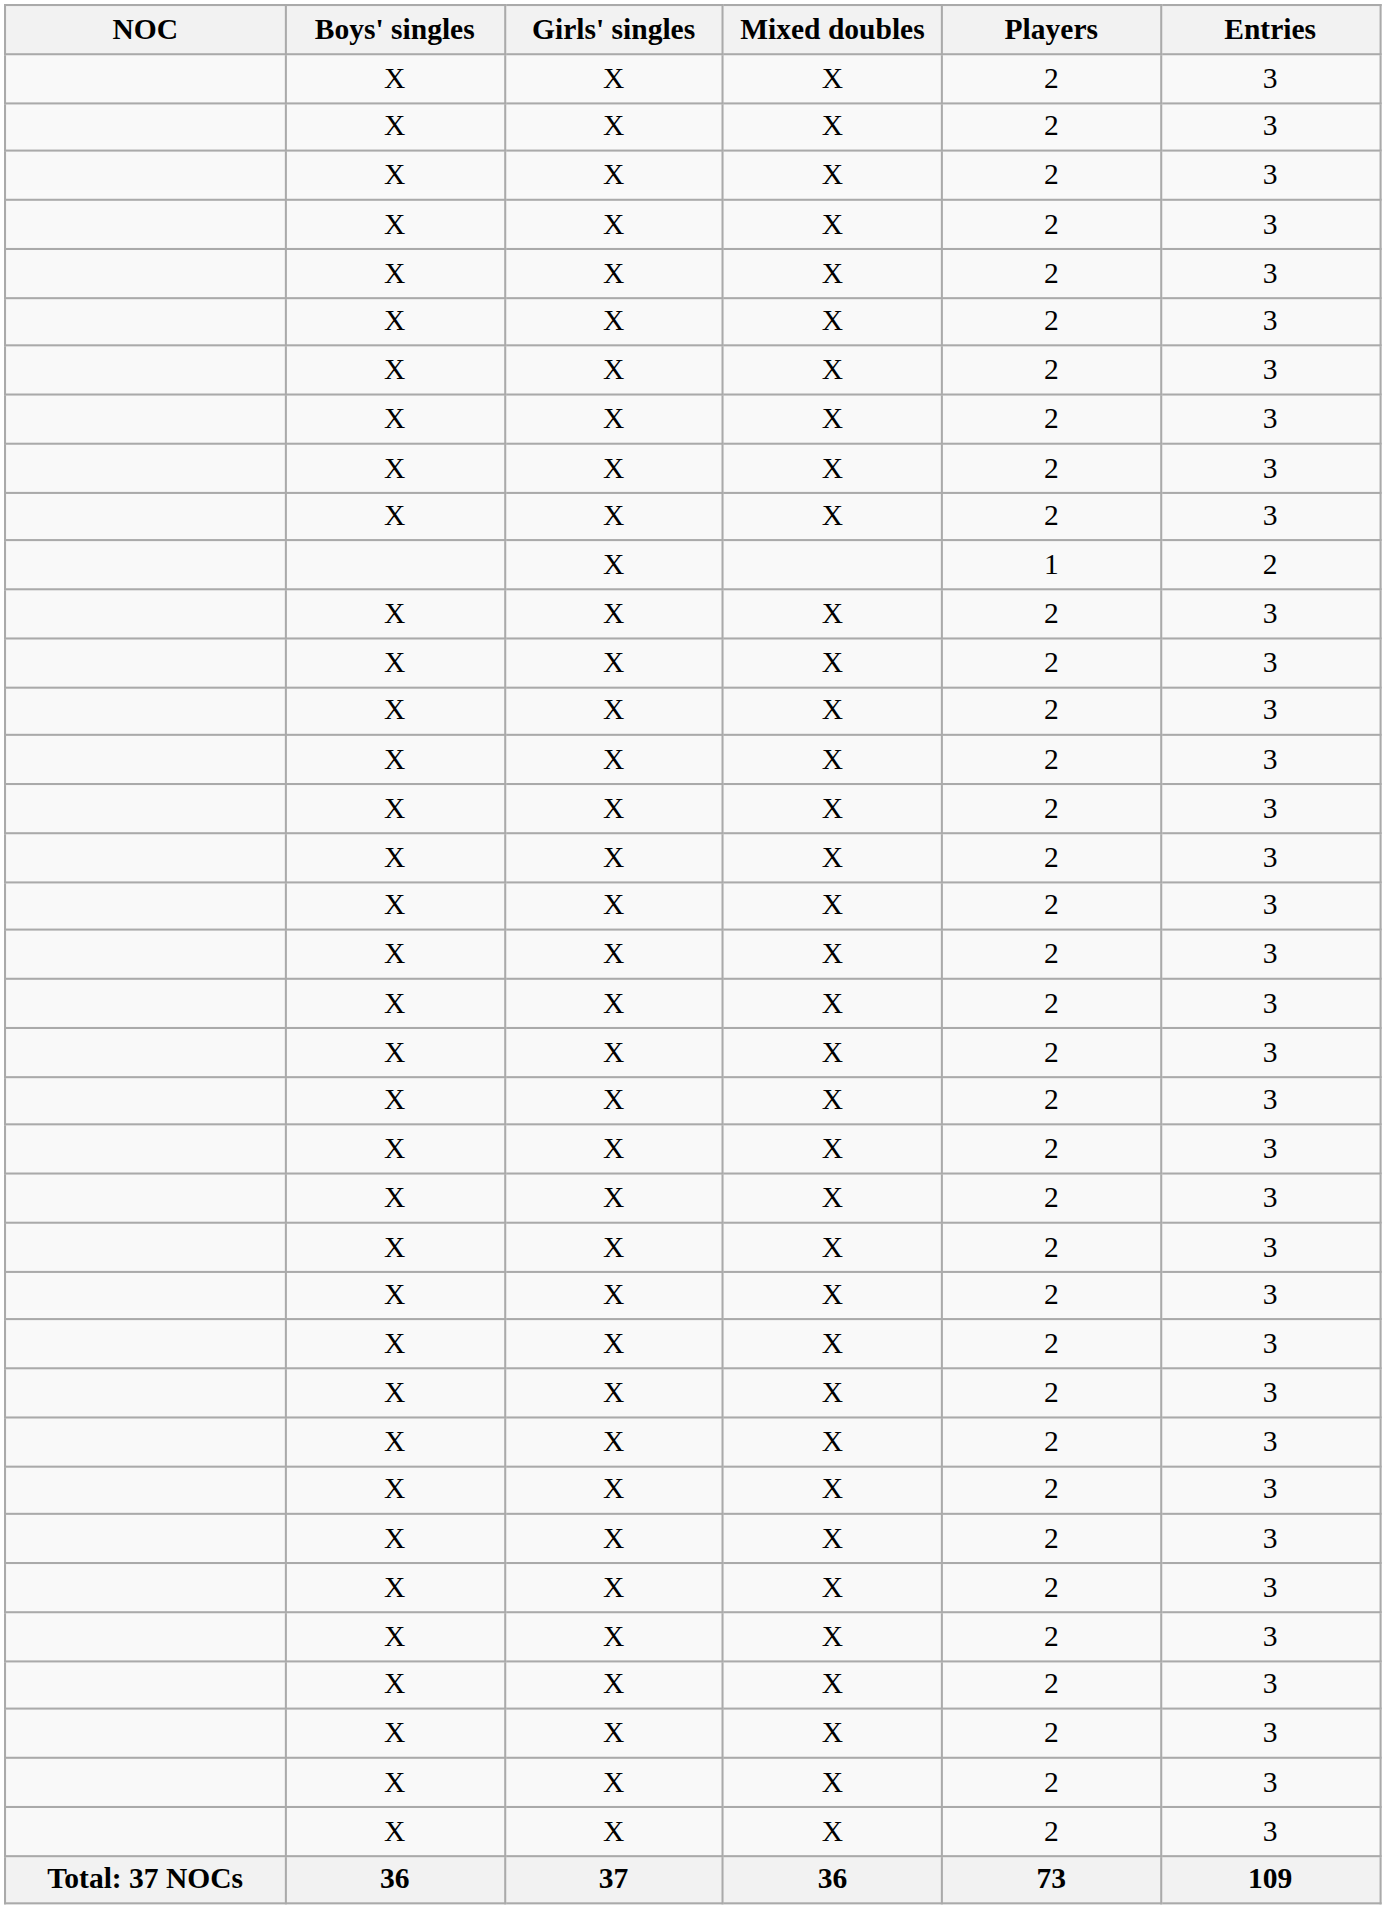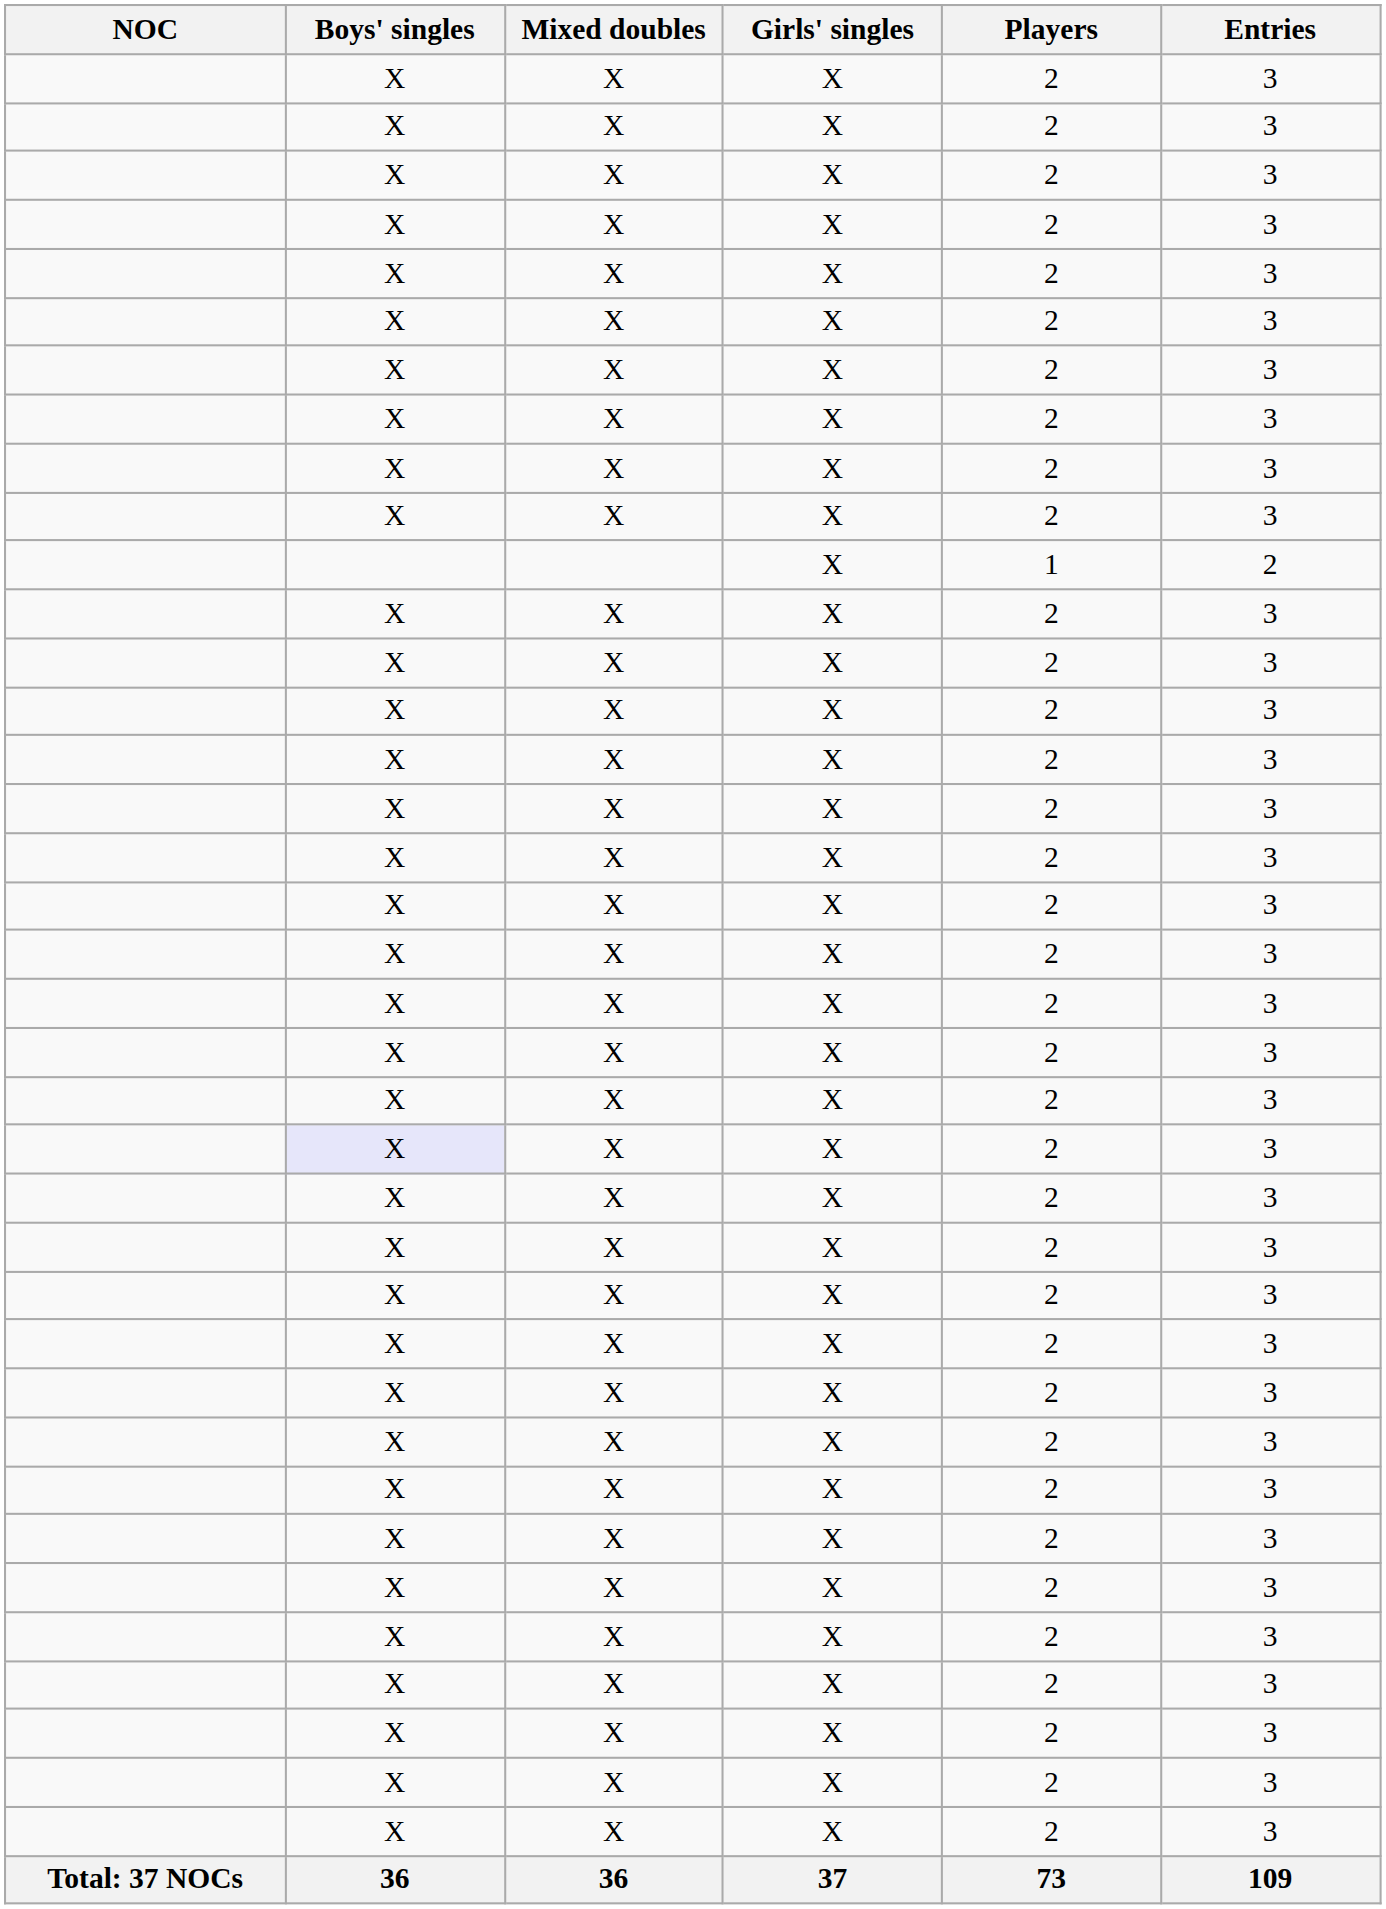columns swapped: Girls' singles <-> Mixed doubles
row 24 | Boys' singles: no background -> lavender background
